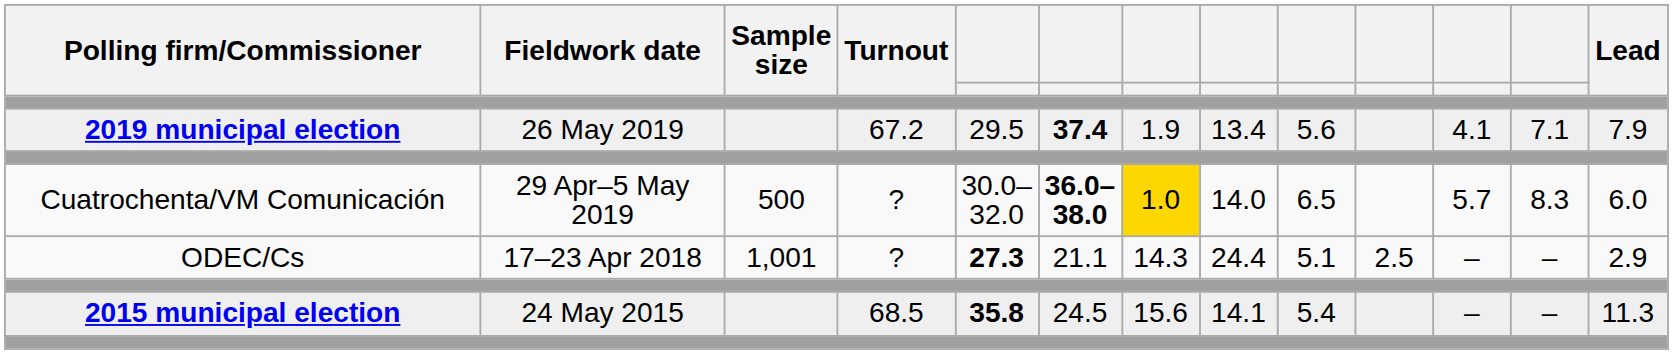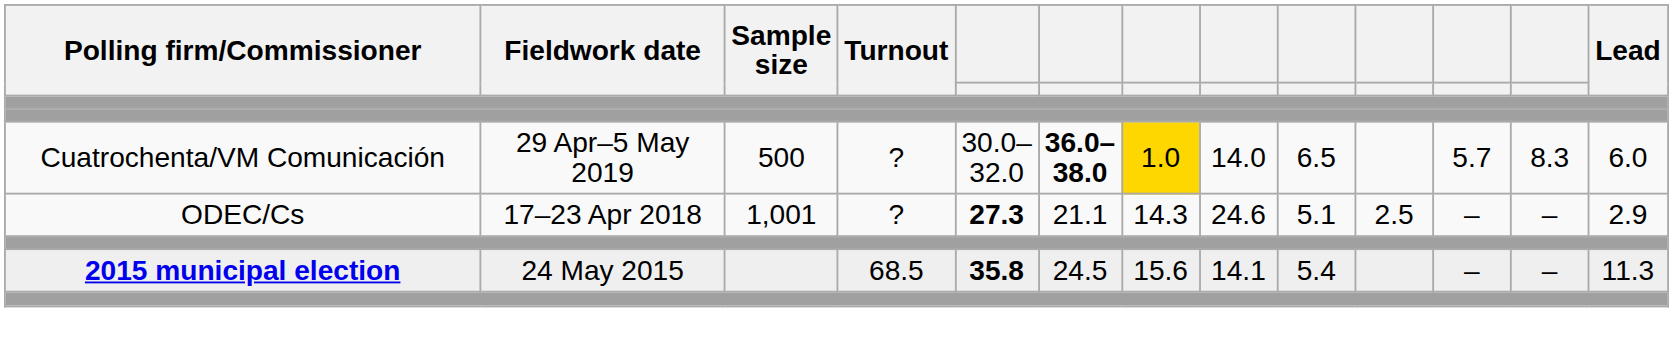- row: 2019 municipal election | 26 May 2019 | 67.2 | 29.5 | 37.4 | 1.9 | 13.4 | 5.6 | 4.1 | 7.1 | 7.9
ODEC/Cs | column 8: 24.4 -> 24.6
